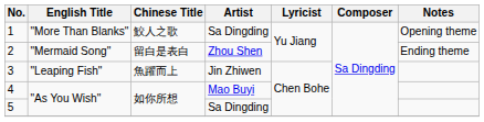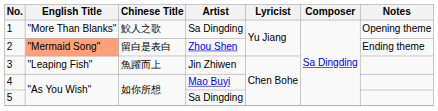2 | English Title: no background -> lightsalmon background
